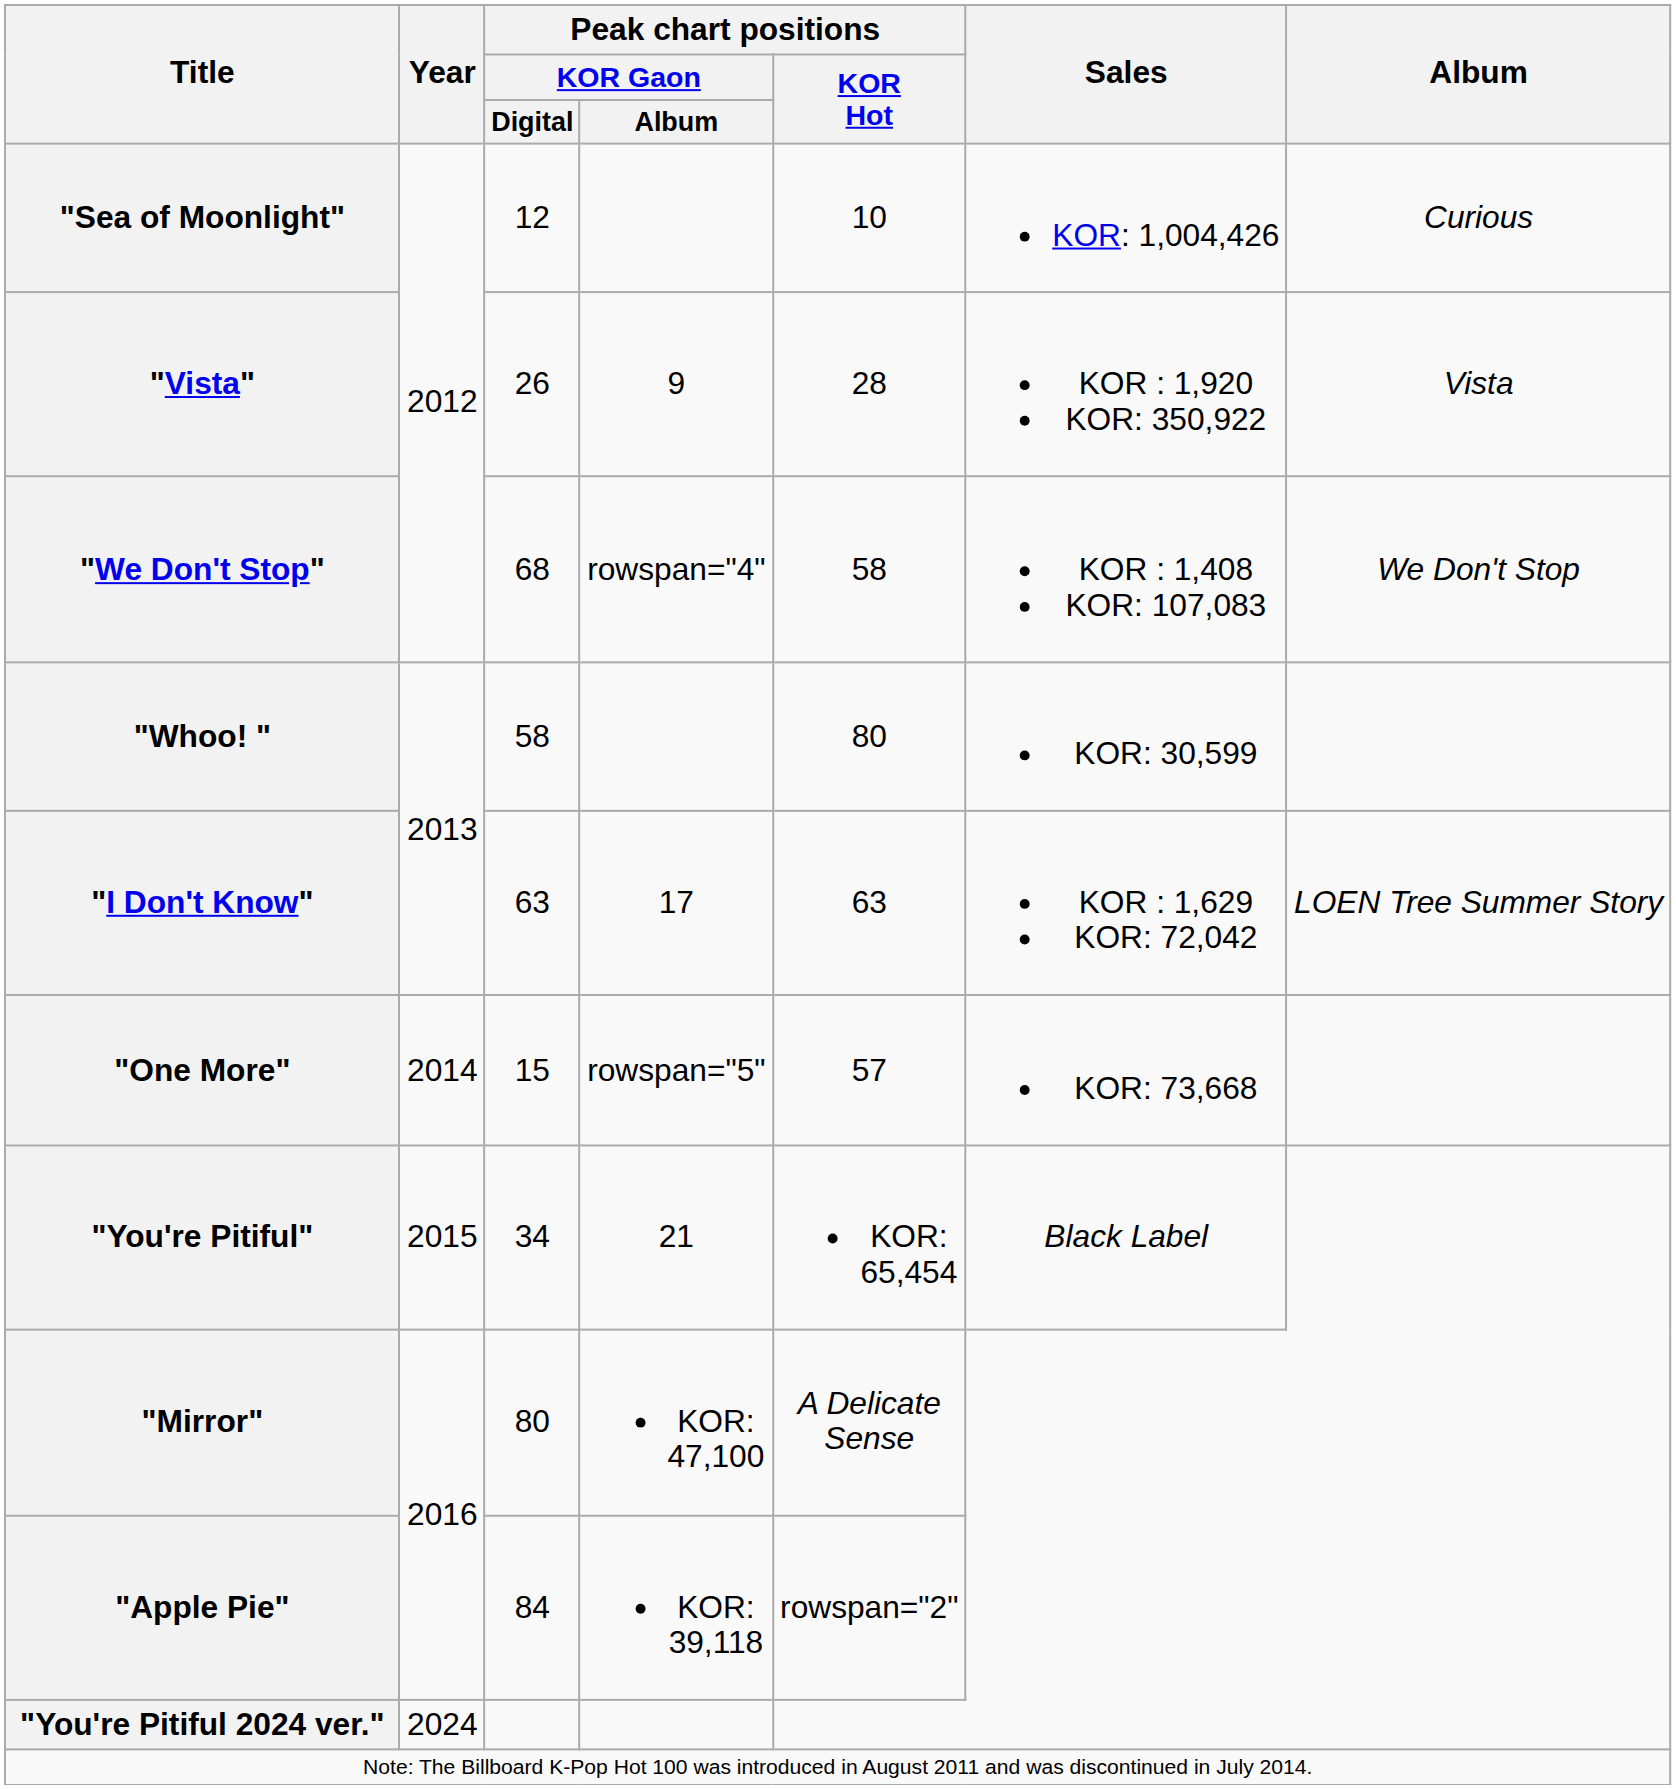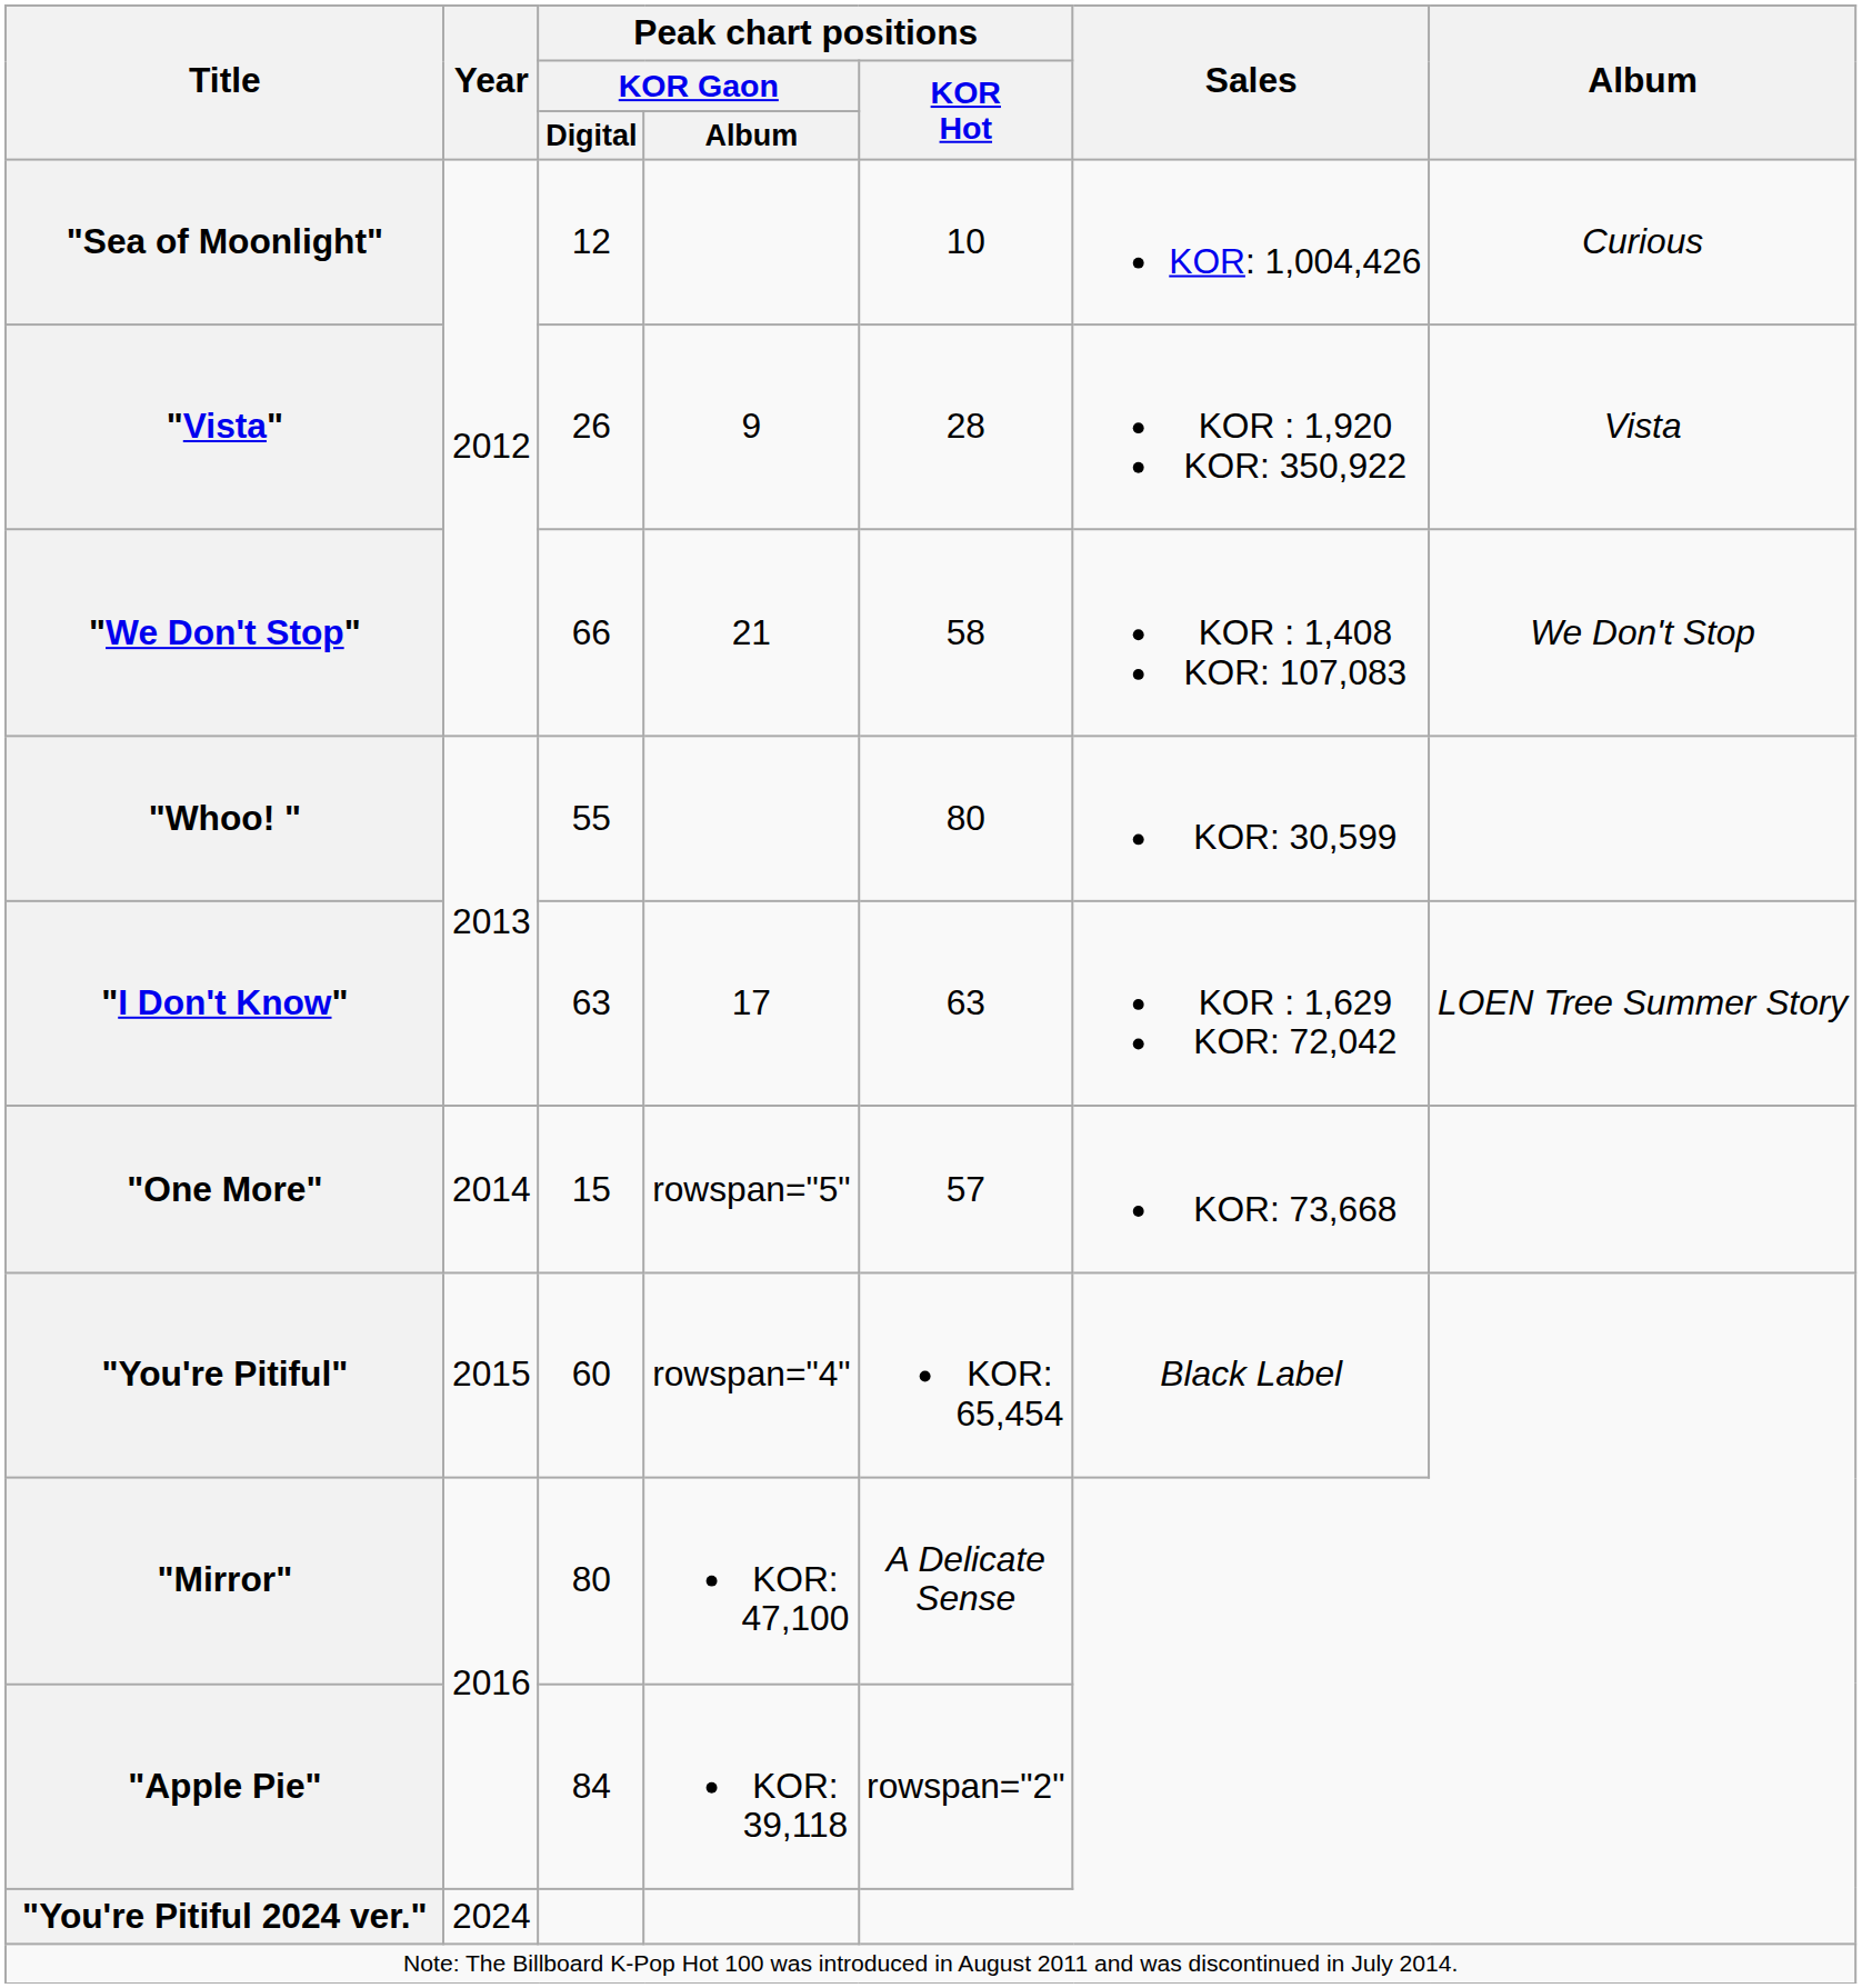"We Don't Stop" | Peak chart positions / KOR Gaon / Digital: 68 -> 66
"We Don't Stop" | Peak chart positions / KOR Gaon / Album: rowspan="4" -> 21
"Whoo! " | Peak chart positions / KOR Gaon / Digital: 58 -> 55
"You're Pitiful" | Peak chart positions / KOR Gaon / Digital: 34 -> 60
"You're Pitiful" | Peak chart positions / KOR Gaon / Album: 21 -> rowspan="4"
